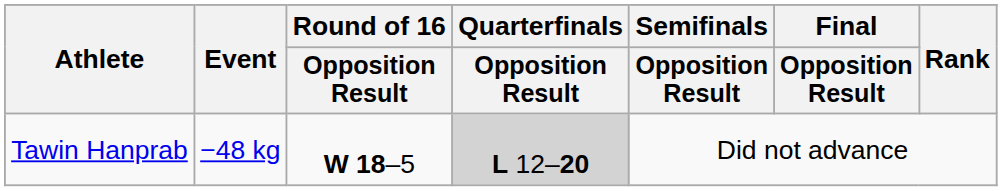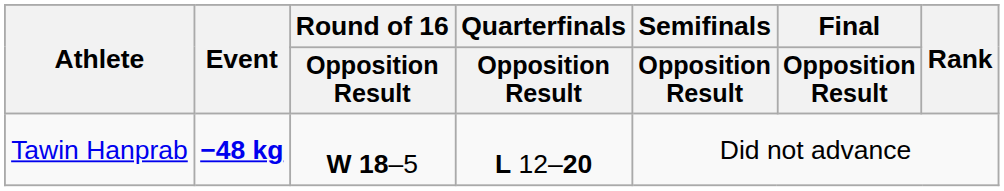Tawin Hanprab | Event: normal -> bold
Tawin Hanprab | Quarterfinals / Opposition Result: lightgrey background -> no background
